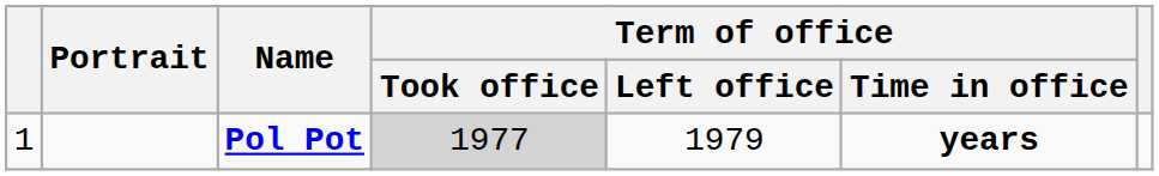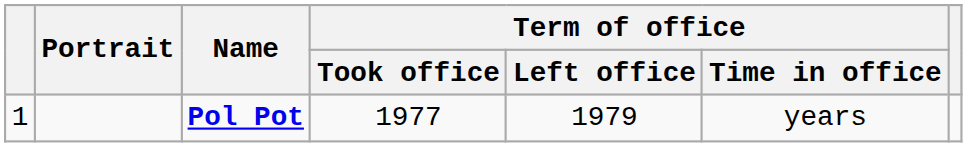Pol Pot | Term of office / Took office: lightgrey background -> no background
Pol Pot | Term of office / Time in office: bold -> normal
